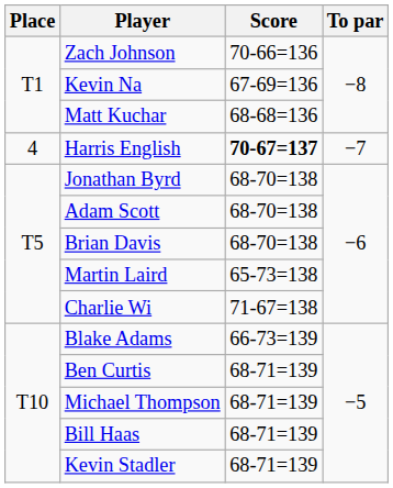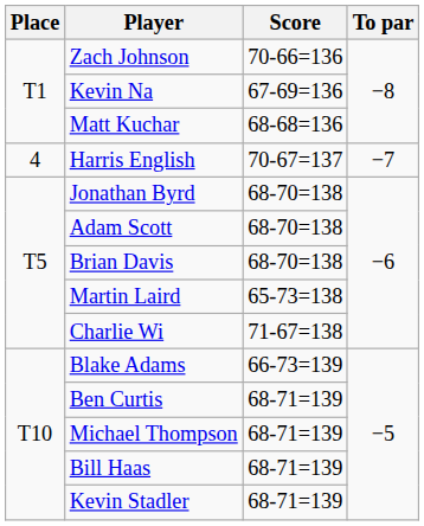Harris English | Score: bold -> normal
